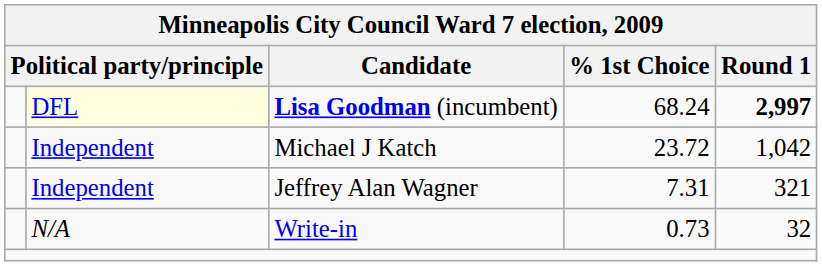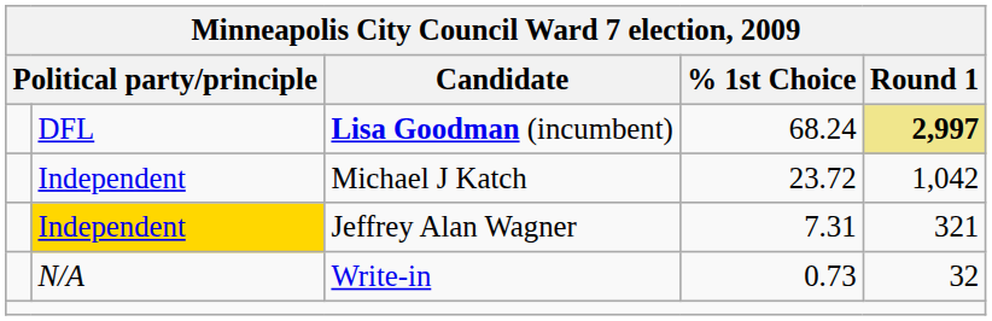Lisa Goodman (incumbent) | column 2: lightyellow background -> no background
Lisa Goodman (incumbent) | Round 1: no background -> khaki background
Jeffrey Alan Wagner | column 2: no background -> gold background
